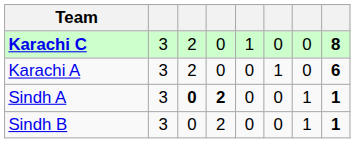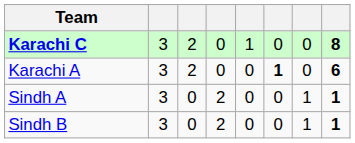Karachi A | column 6: normal -> bold
Sindh A | column 3: bold -> normal
Sindh A | column 4: bold -> normal
